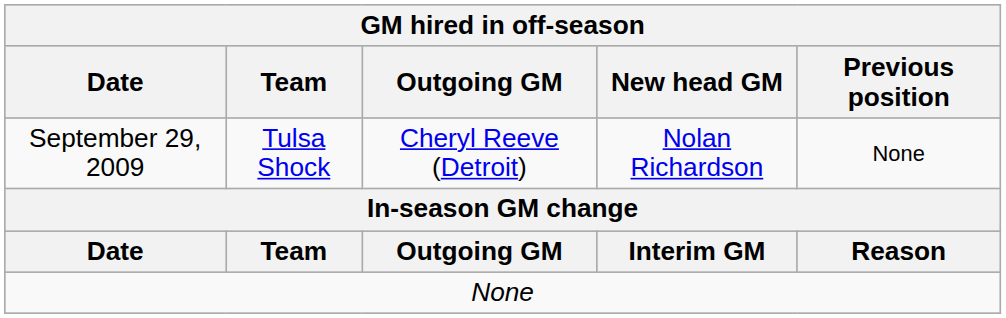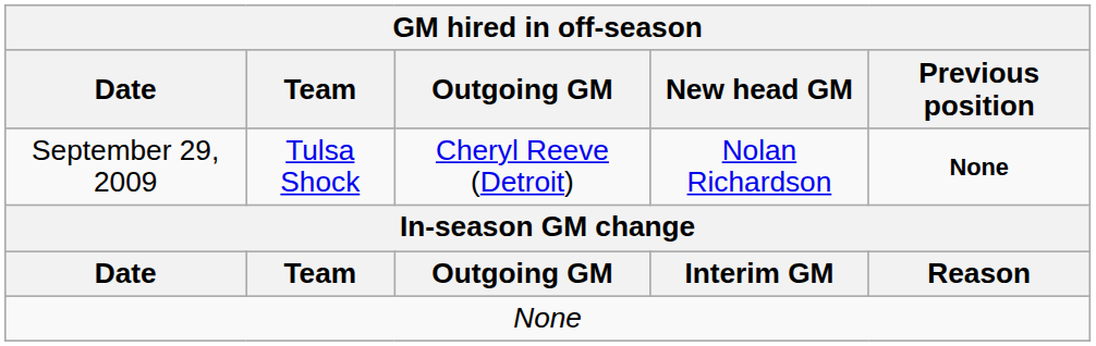September 29, 2009 | Previous position: normal -> bold
